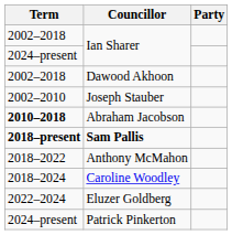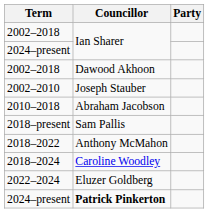Abraham Jacobson | Term: bold -> normal
Sam Pallis | Term: bold -> normal
Sam Pallis | Councillor: bold -> normal
Patrick Pinkerton | Councillor: normal -> bold
